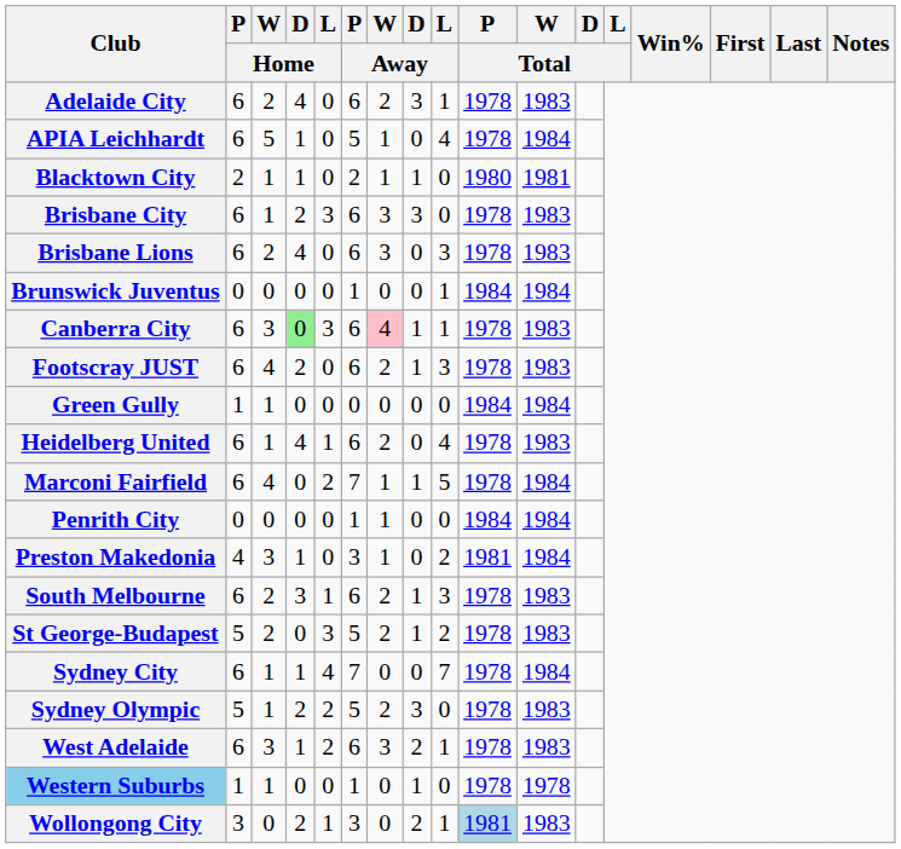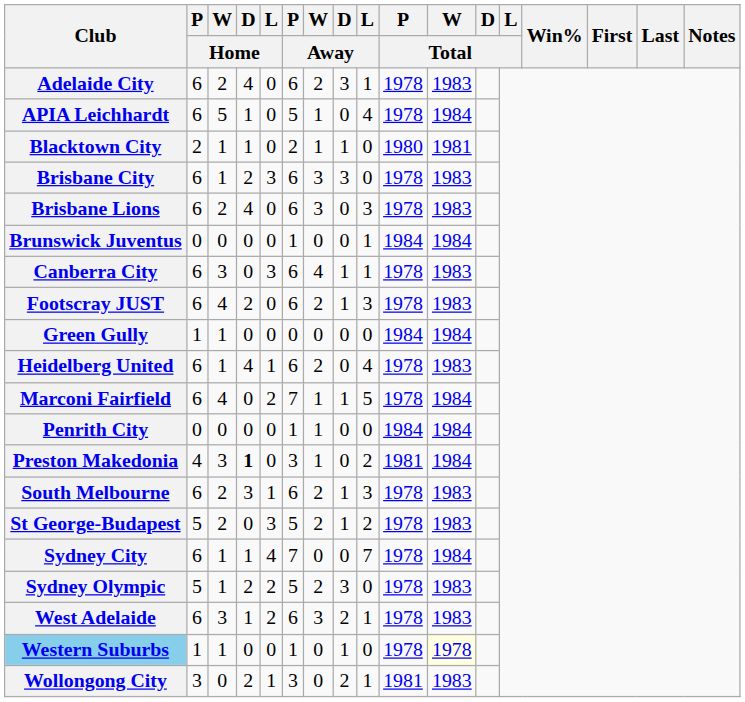Canberra City | D / Home: lightgreen background -> no background
Canberra City | W / Away: pink background -> no background
Preston Makedonia | D / Home: normal -> bold
Western Suburbs | W / Total: no background -> lightyellow background
Wollongong City | P / Total: lightblue background -> no background
